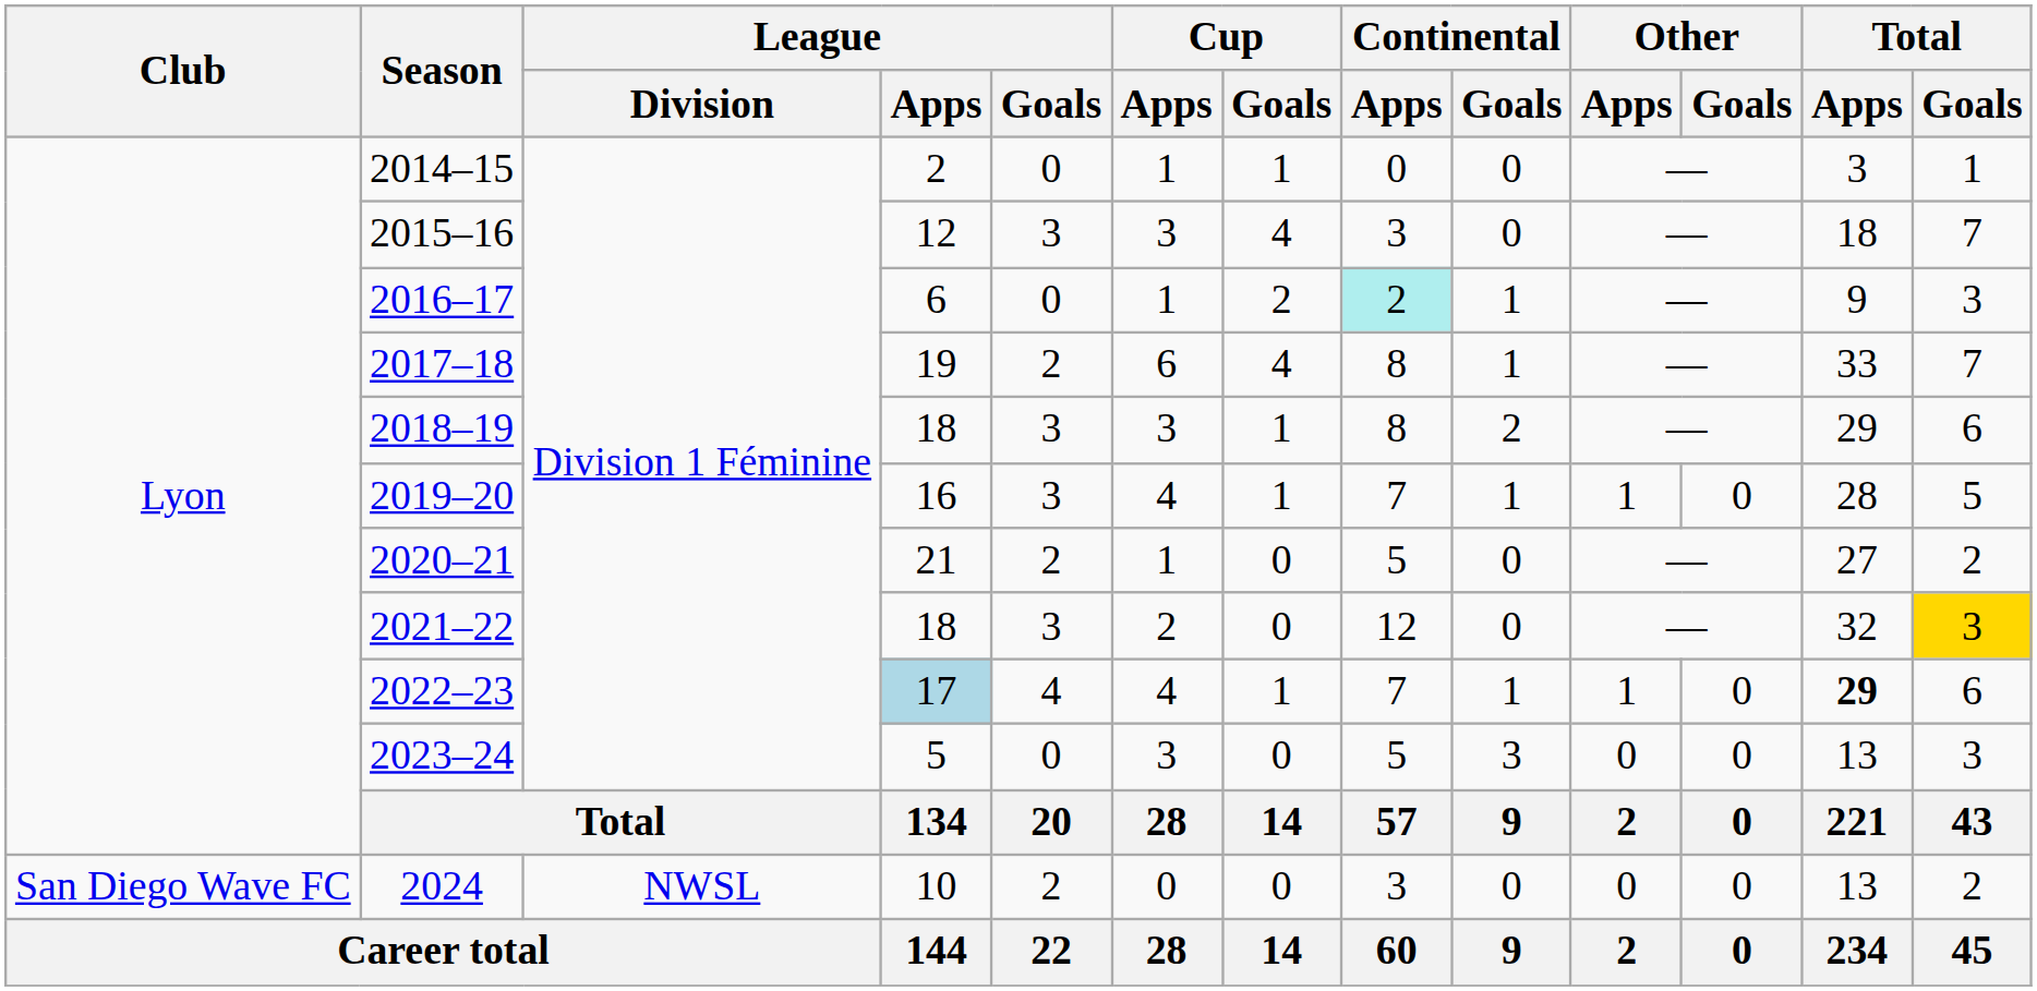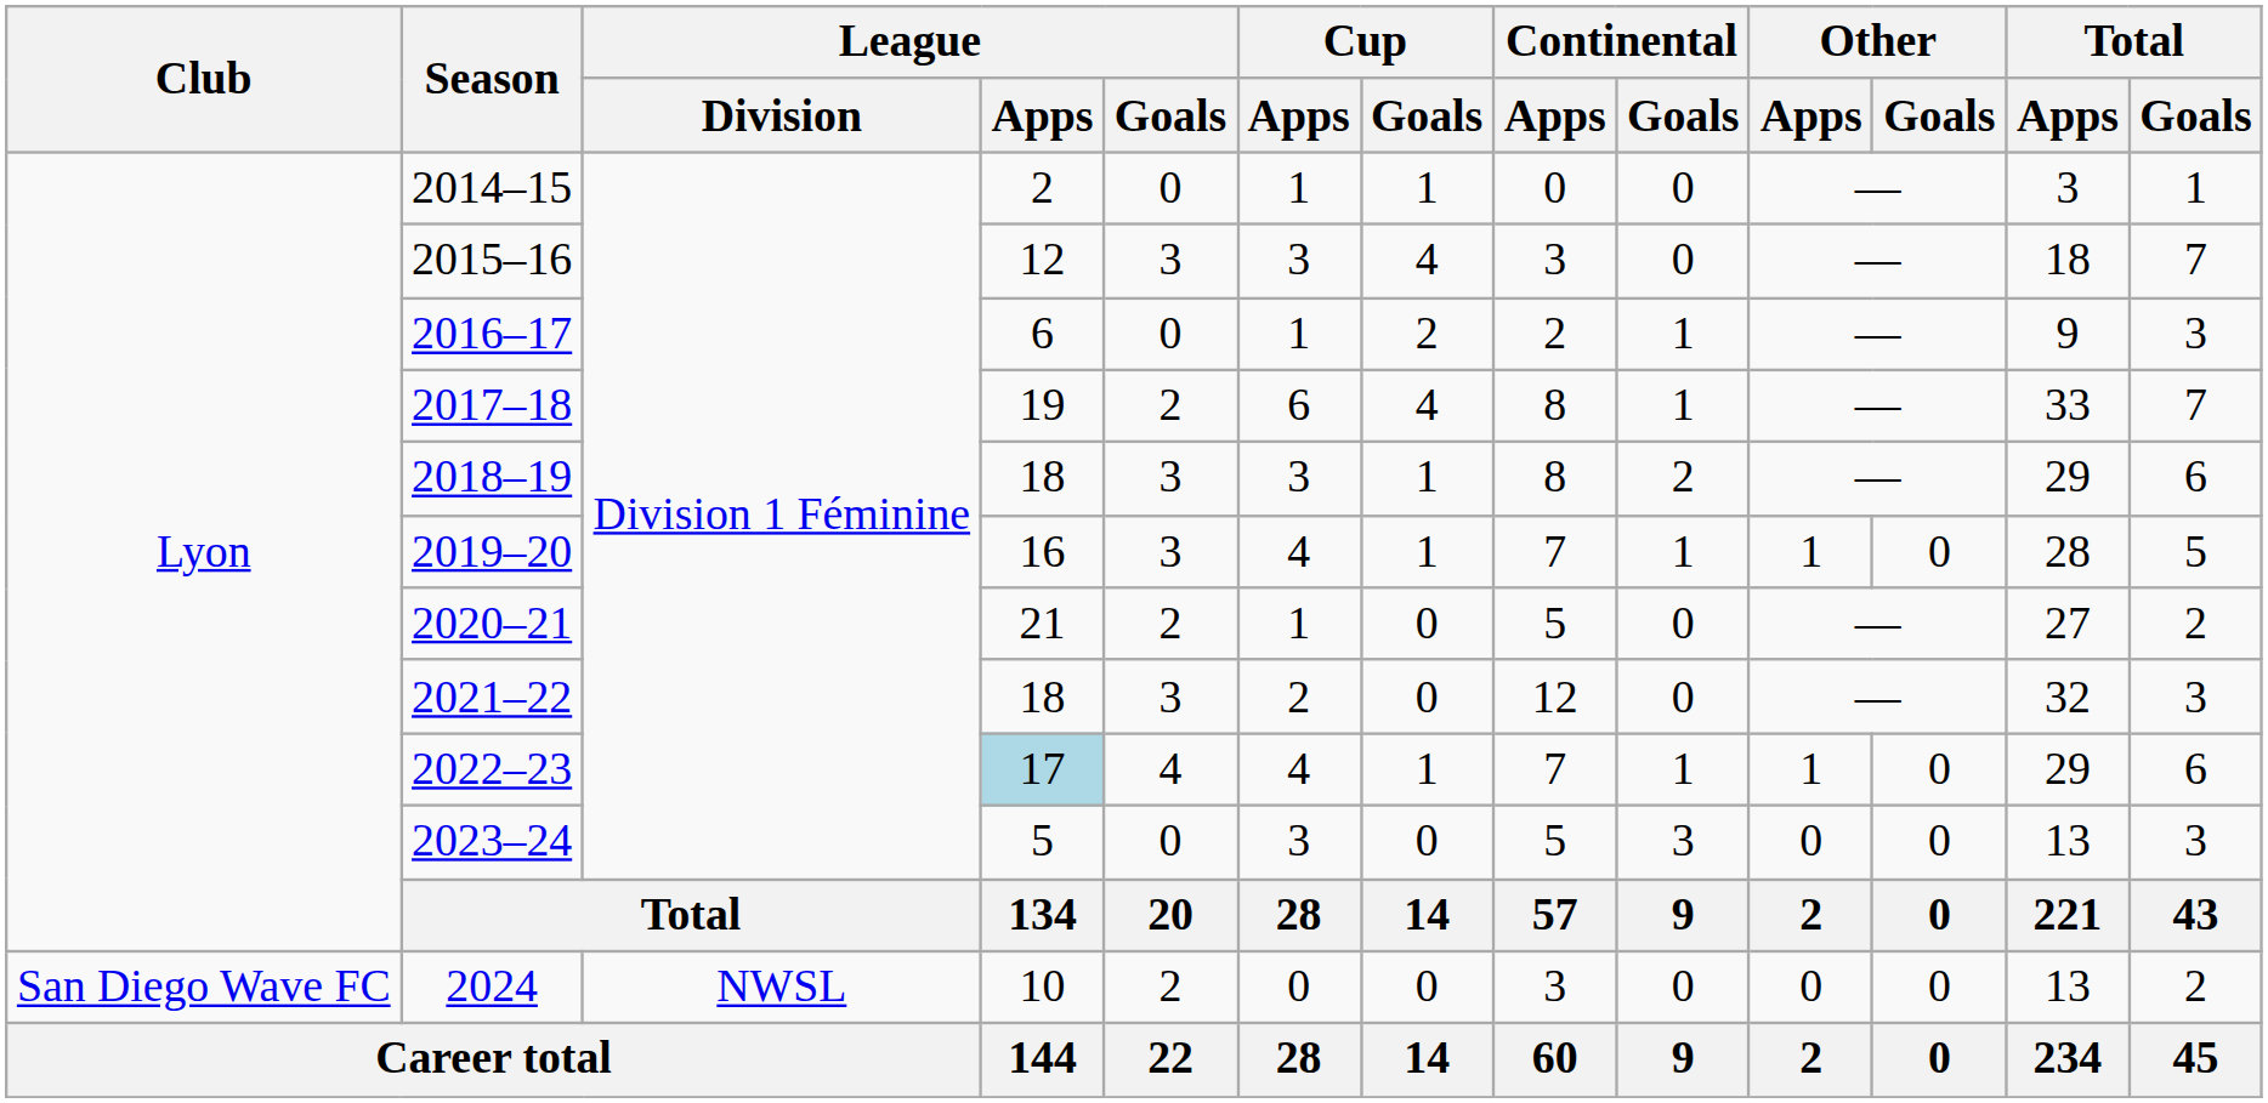2016–17 | Continental / Apps: paleturquoise background -> no background
2021–22 | Total / Goals: gold background -> no background
2022–23 | Total / Apps: bold -> normal
